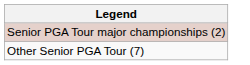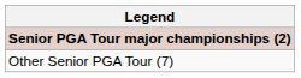row 2 | column 1: normal -> bold
